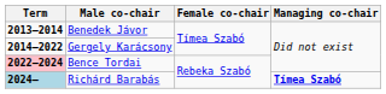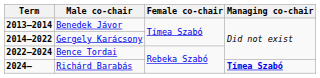Bence Tordai | Term: pink background -> no background
Richárd Barabás | Term: lightblue background -> no background
